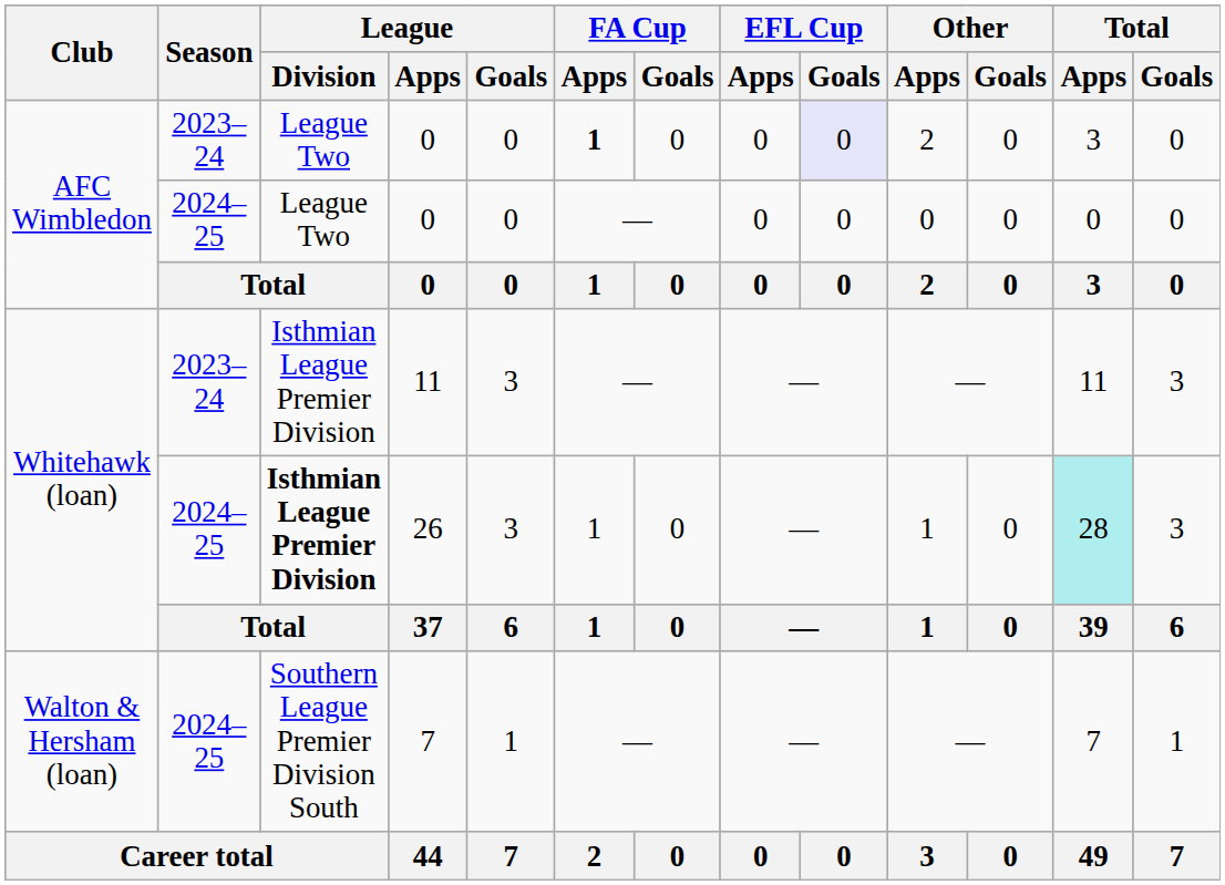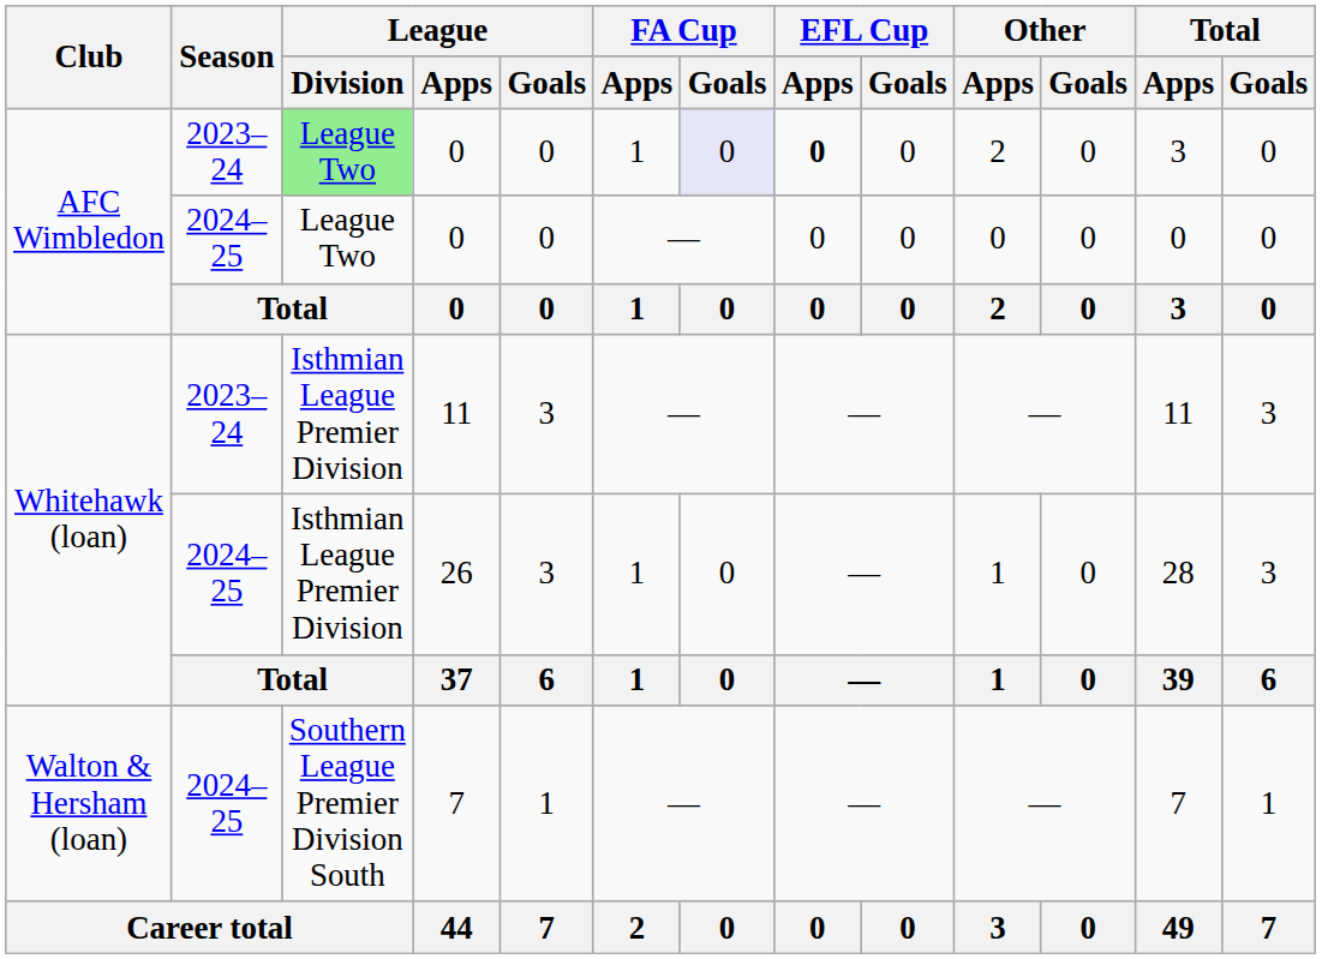2023–24 / 0 | League / Division: no background -> lightgreen background
2023–24 / 0 | FA Cup / Apps: bold -> normal
2023–24 / 0 | FA Cup / Goals: no background -> lavender background
2023–24 / 0 | EFL Cup / Apps: normal -> bold
2023–24 / 0 | EFL Cup / Goals: lavender background -> no background
26 | League / Division: bold -> normal
26 | Total / Apps: paleturquoise background -> no background
